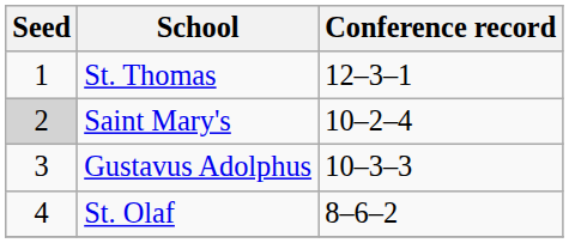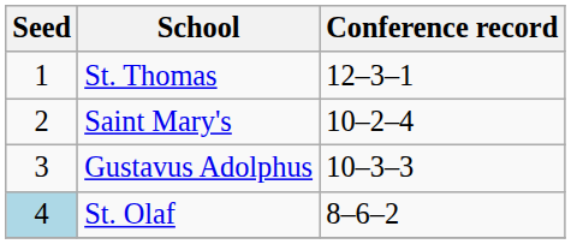Saint Mary's | Seed: lightgrey background -> no background
St. Olaf | Seed: no background -> lightblue background
